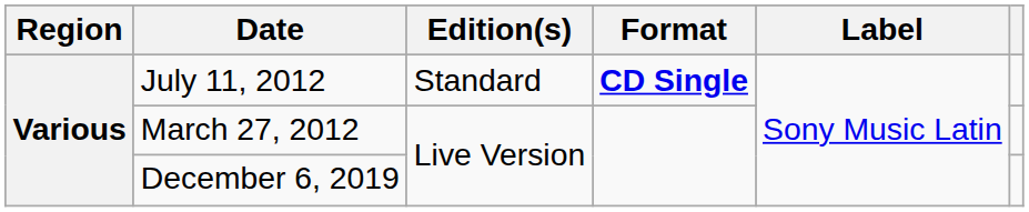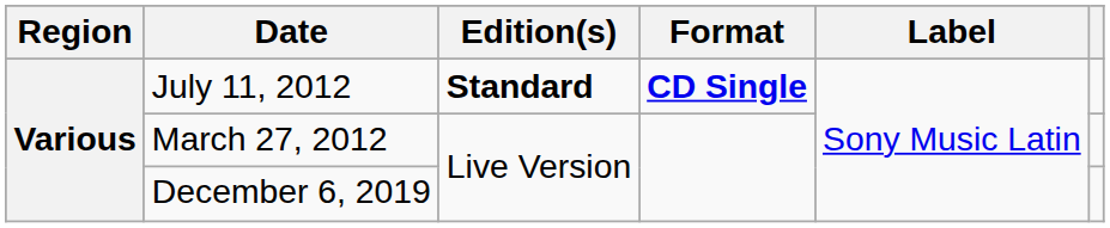July 11, 2012 | Edition(s): normal -> bold
